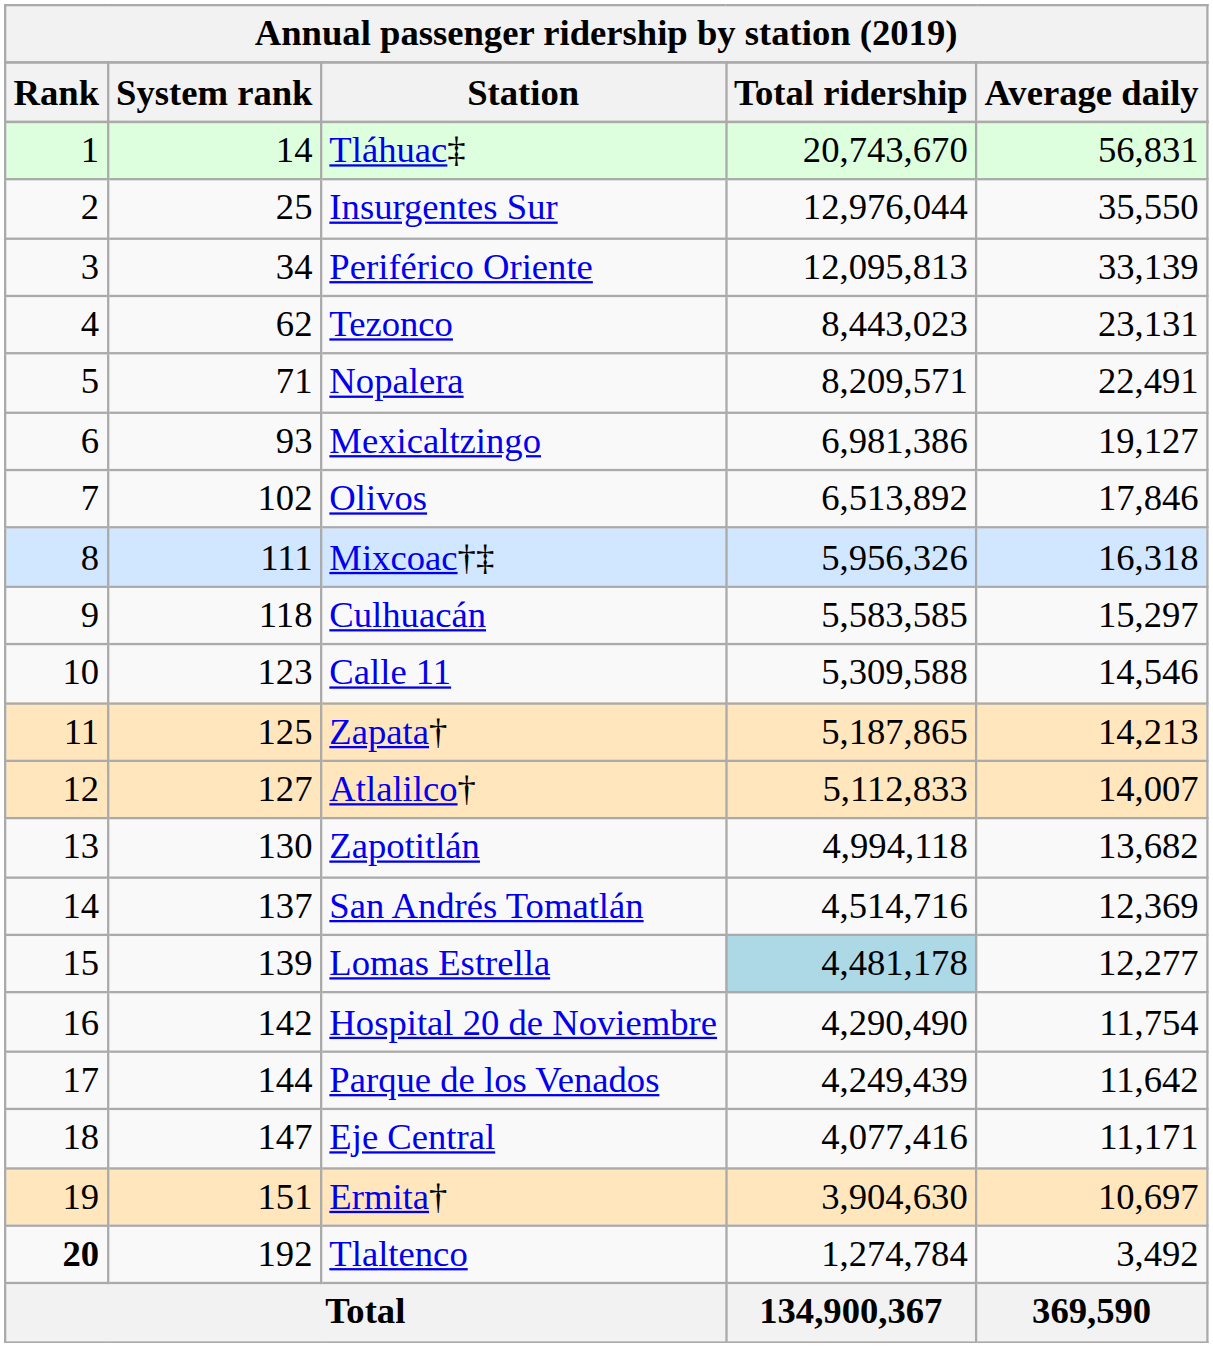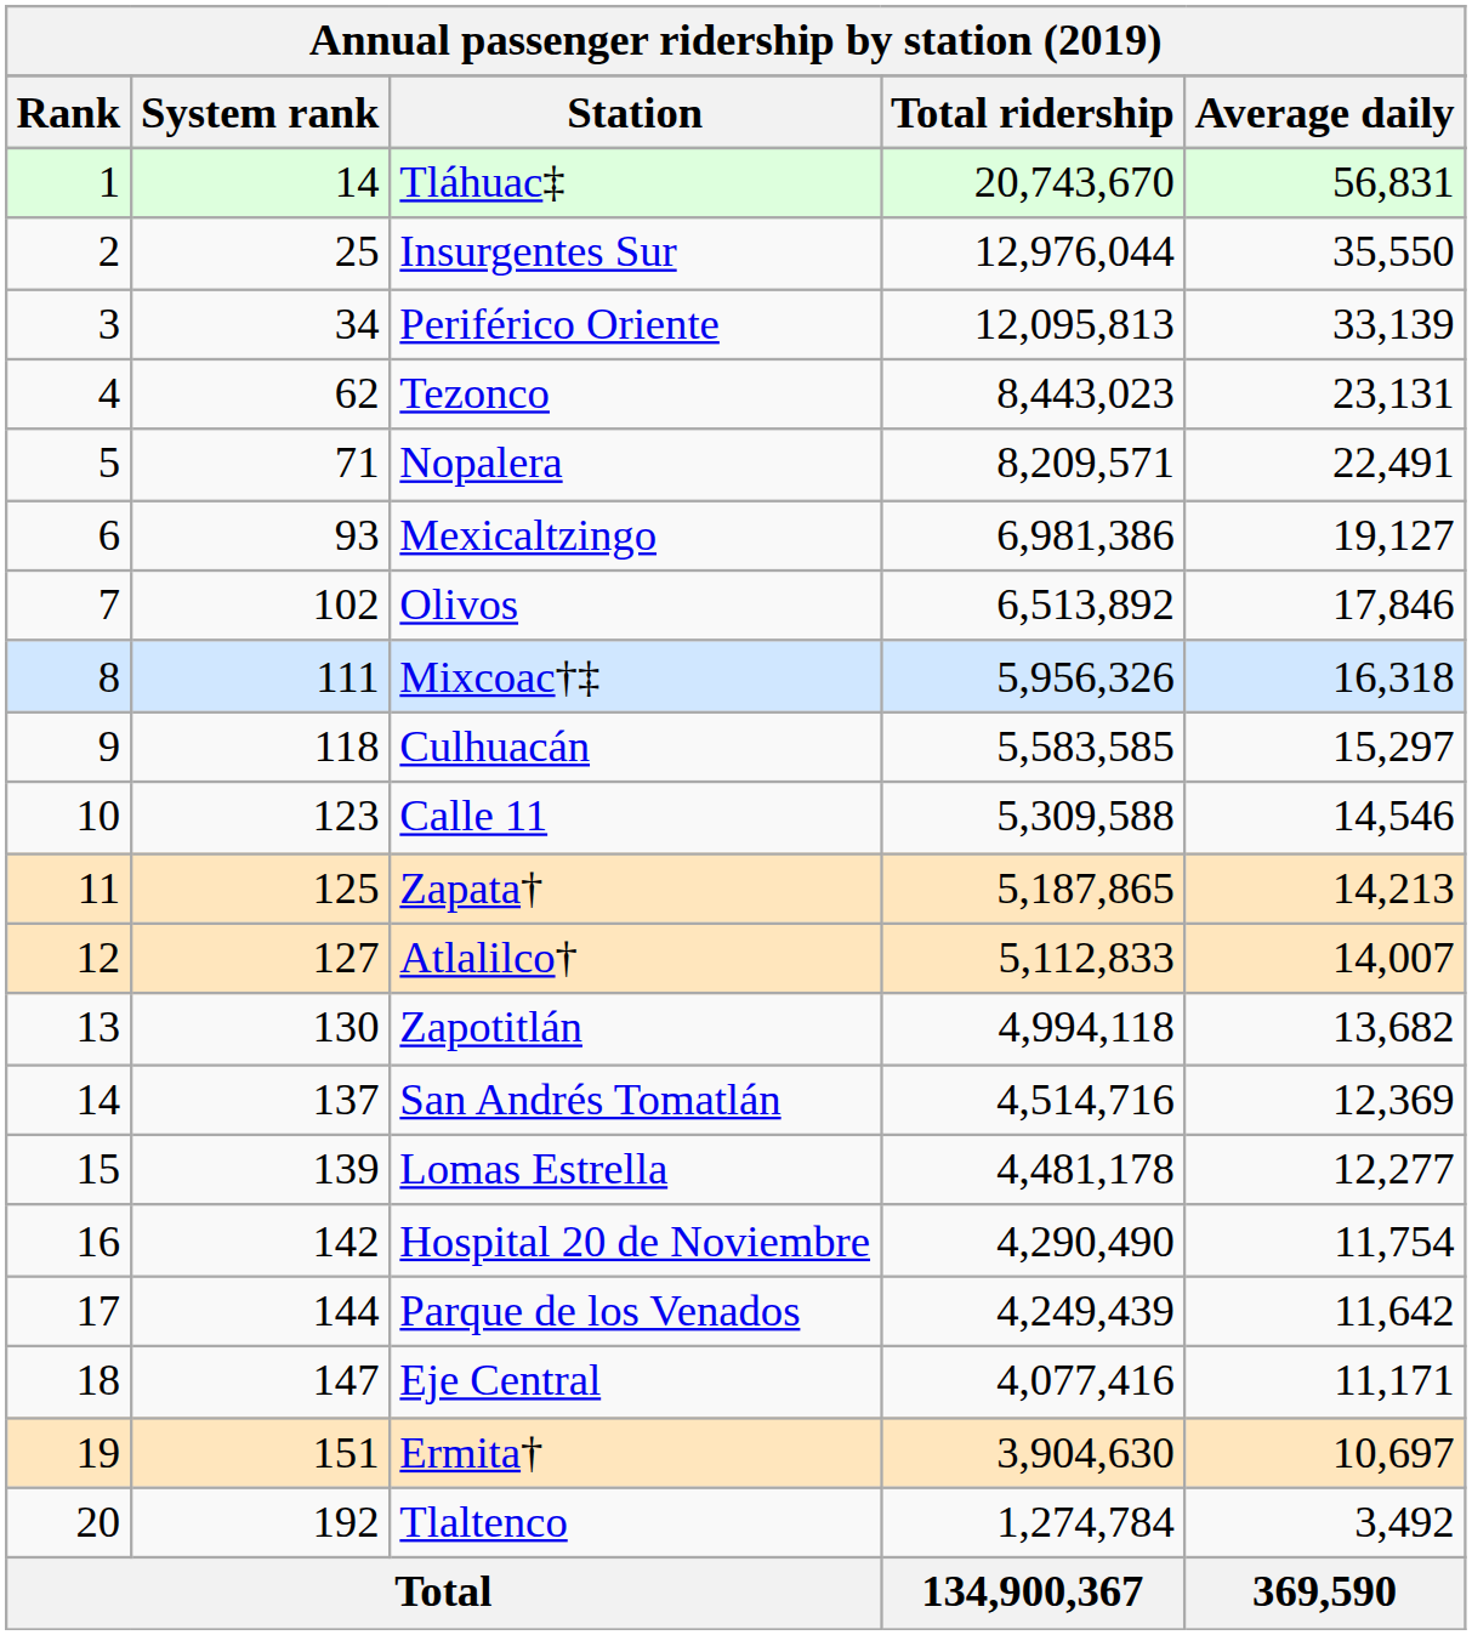Lomas Estrella | Total ridership: lightblue background -> no background
Tlaltenco | Rank: bold -> normal
